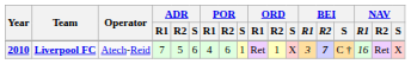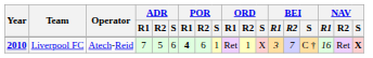2010 | Team: bold -> normal
2010 | POR / R1: normal -> bold
2010 | BEI / R2: bold -> normal
2010 | NAV / S: normal -> bold
